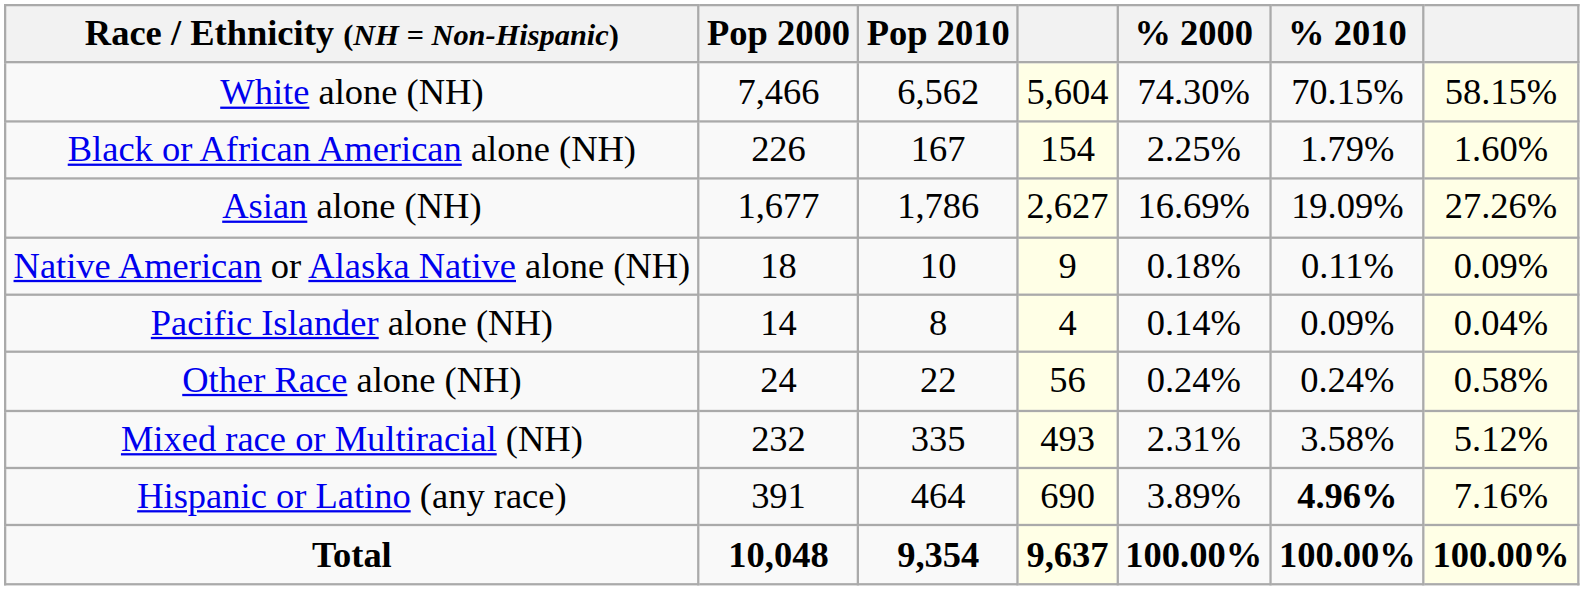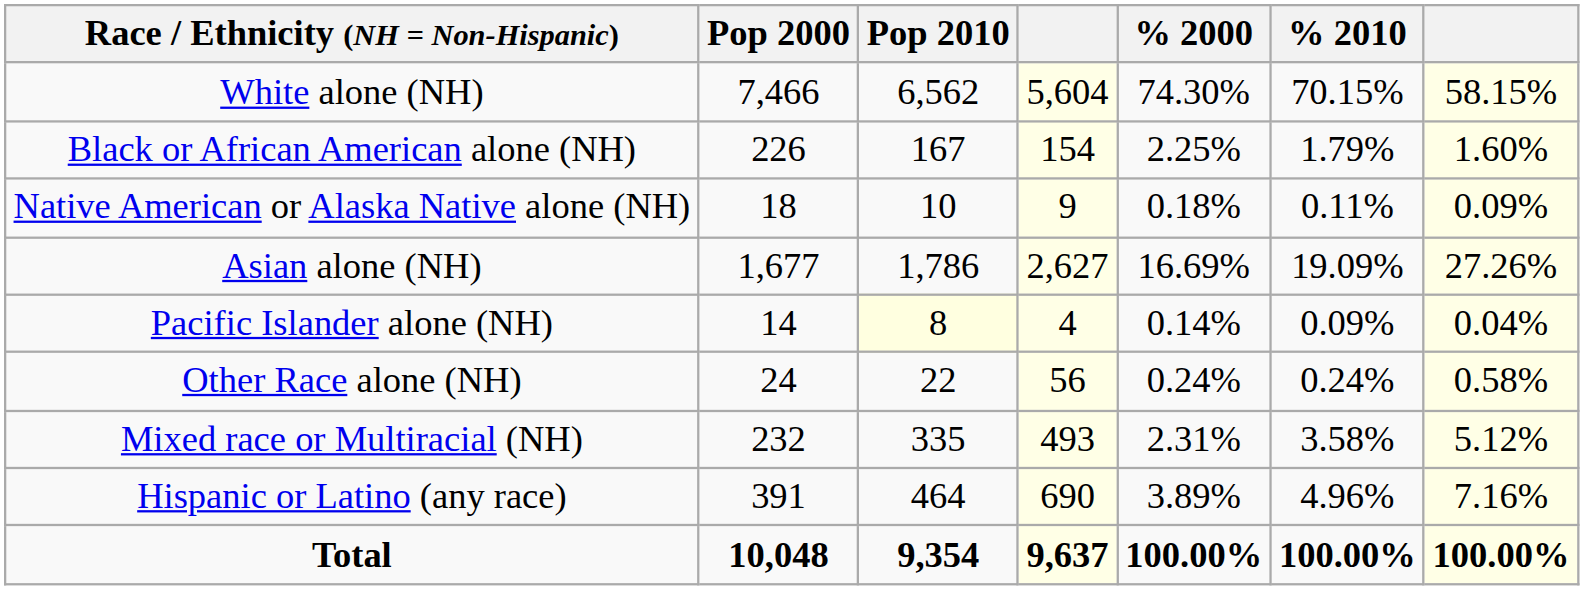rows swapped: Native American or Alaska Native alone (NH) <-> Asian alone (NH)
Pacific Islander alone (NH) | Pop 2010: no background -> lightyellow background
Hispanic or Latino (any race) | % 2010: bold -> normal
